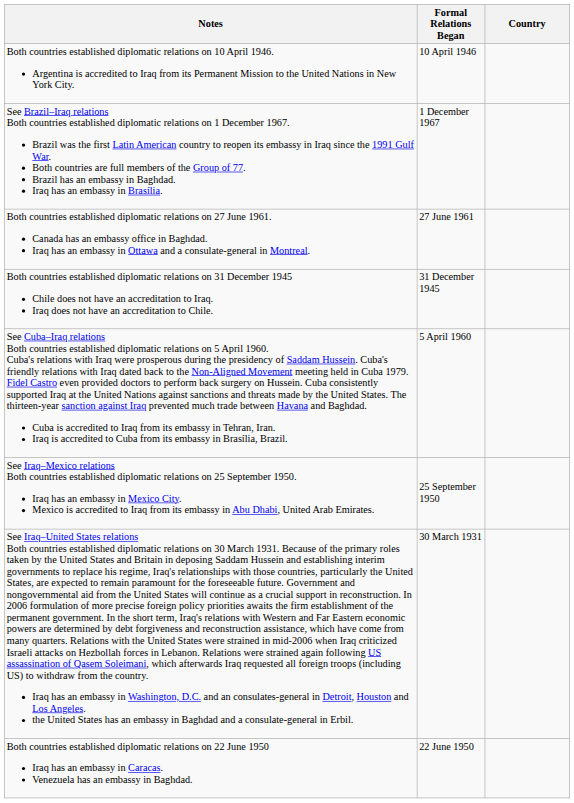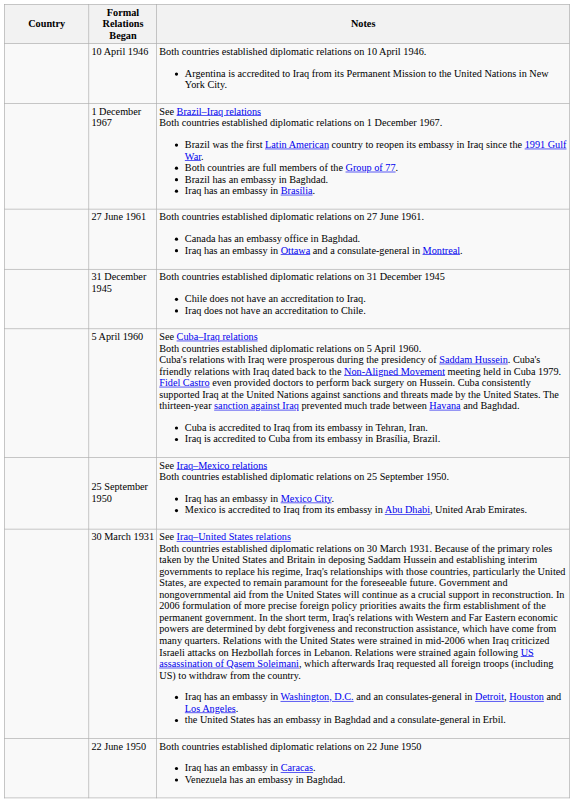columns swapped: Country <-> Notes
